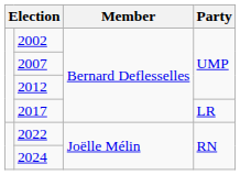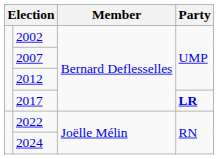2017 | Party: normal -> bold
